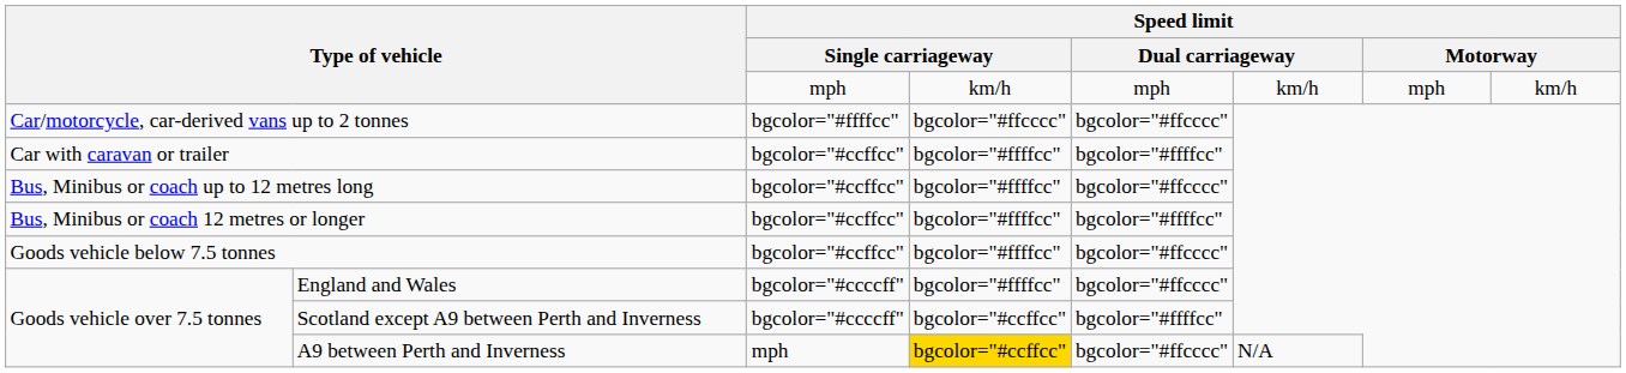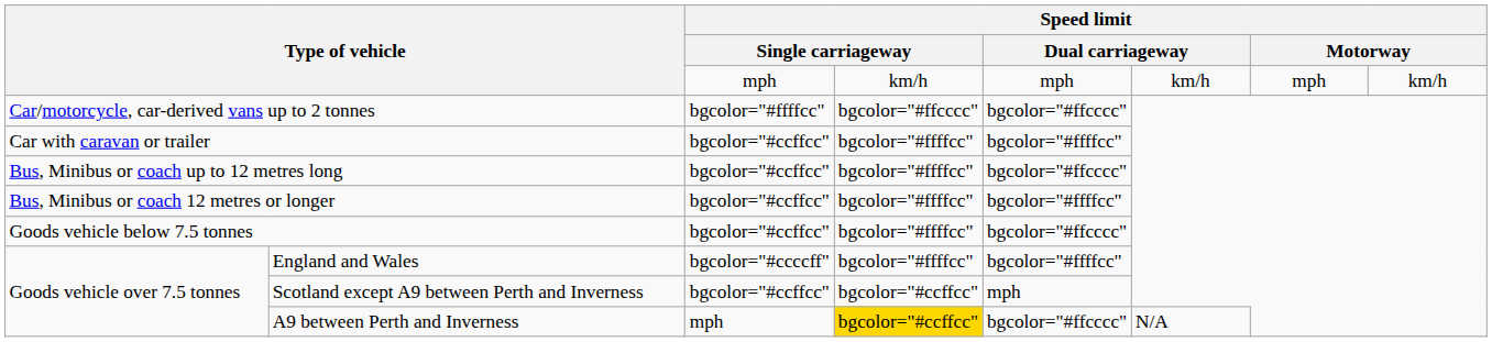England and Wales | column 5: bgcolor="#ffcccc" -> bgcolor="#ffffcc"
Scotland except A9 between Perth and Inverness | column 3: bgcolor="#ccccff" -> bgcolor="#ccffcc"
Scotland except A9 between Perth and Inverness | column 5: bgcolor="#ffffcc" -> mph
